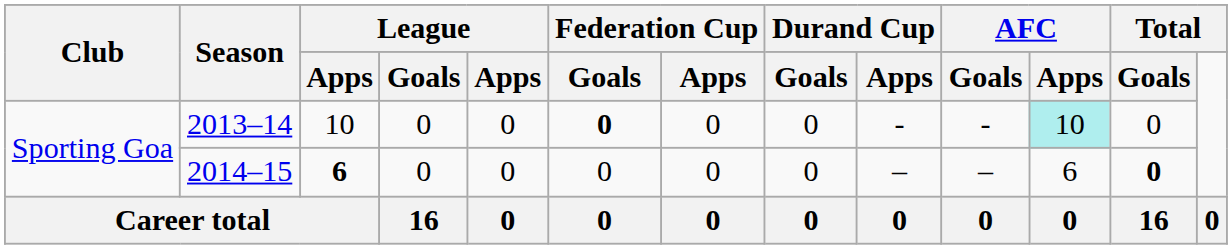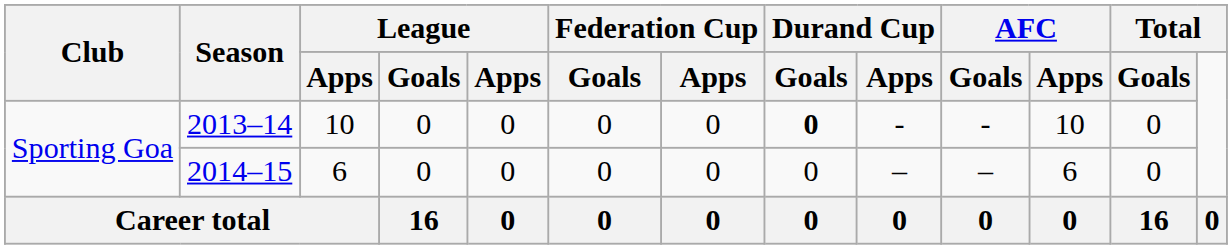2013–14 | Federation Cup / Goals: bold -> normal
2013–14 | Durand Cup / Goals: normal -> bold
2013–14 | AFC / Apps: paleturquoise background -> no background
2014–15 | column 3: bold -> normal
2014–15 | Total / Goals: bold -> normal
